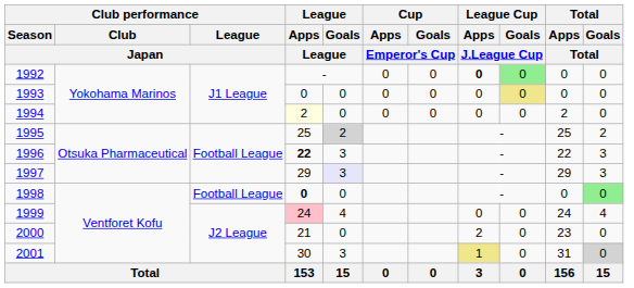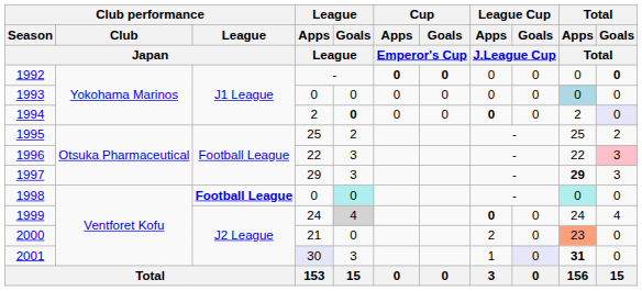1992 | Cup / Apps / Emperor's Cup: normal -> bold
1992 | Cup / Goals / Emperor's Cup: normal -> bold
1992 | League Cup / Apps / J.League Cup: bold -> normal
1992 | League Cup / Goals / J.League Cup: lightgreen background -> no background
1992 | Total / Goals / Total: normal -> bold
1993 | League Cup / Goals / J.League Cup: khaki background -> no background
1993 | Total / Apps / Total: no background -> lightblue background
1994 | League / Apps / League: lightyellow background -> no background
1994 | League / Goals / League: normal -> bold
1994 | League Cup / Apps / J.League Cup: normal -> bold
1994 | Total / Goals / Total: no background -> lavender background
1995 | League / Goals / League: lightgrey background -> no background
1996 | League / Apps / League: bold -> normal
1996 | Total / Goals / Total: no background -> pink background
1997 | League / Goals / League: lavender background -> no background
1997 | Total / Apps / Total: normal -> bold
1998 | Club performance / League / Japan: normal -> bold
1998 | League / Apps / League: bold -> normal
1998 | League / Goals / League: no background -> paleturquoise background
1998 | Total / Apps / Total: no background -> paleturquoise background
1998 | Total / Goals / Total: lightgreen background -> no background
1999 | League / Apps / League: pink background -> no background
1999 | League / Goals / League: no background -> lightgrey background
1999 | League Cup / Apps / J.League Cup: normal -> bold
2000 | Total / Apps / Total: no background -> lightsalmon background
2001 | League / Apps / League: no background -> lavender background
2001 | League Cup / Apps / J.League Cup: khaki background -> no background
2001 | League Cup / Goals / J.League Cup: no background -> lavender background
2001 | Total / Apps / Total: normal -> bold
2001 | Total / Goals / Total: lightgrey background -> no background
